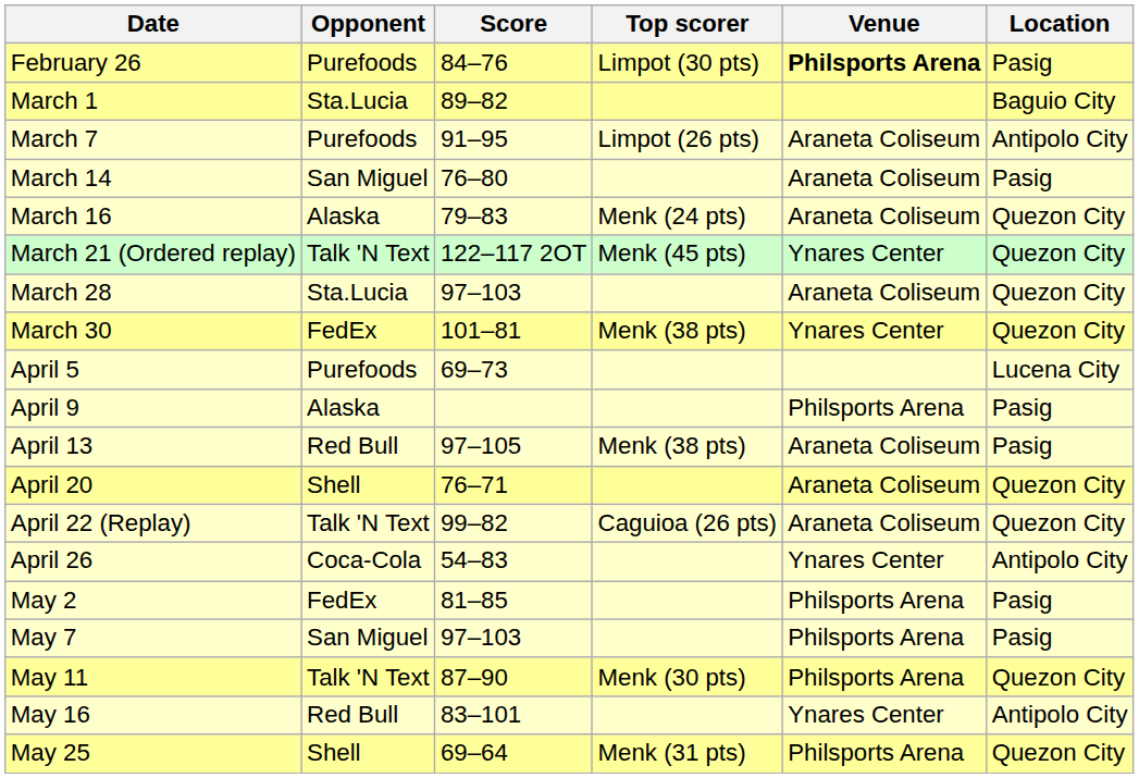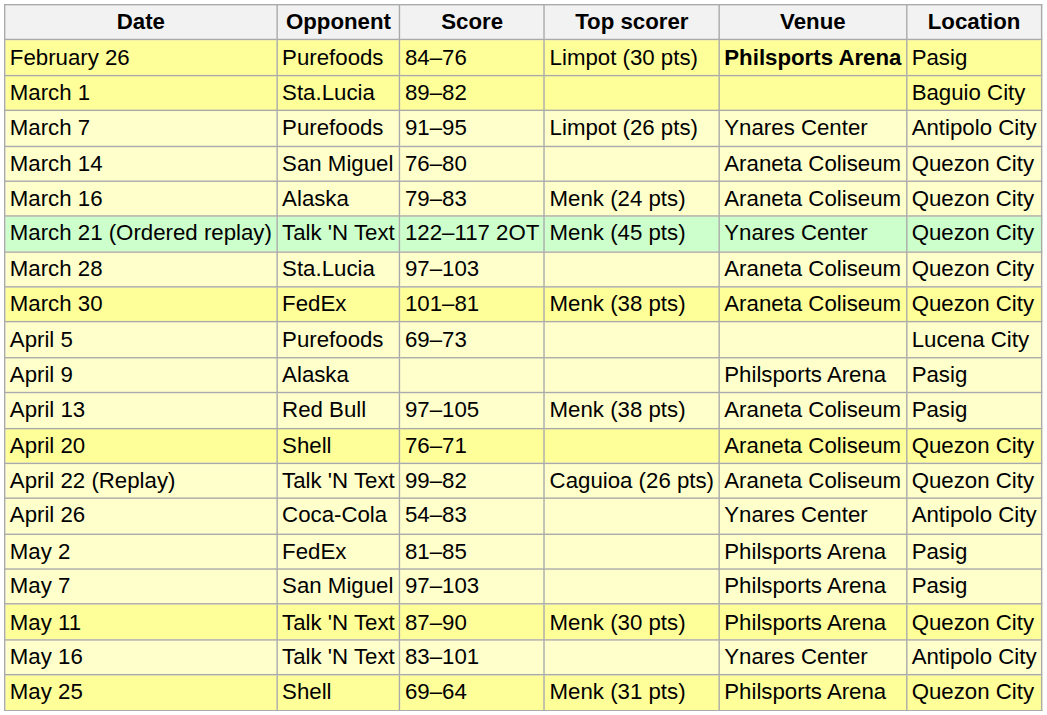March 7 | Venue: Araneta Coliseum -> Ynares Center
March 14 | Location: Pasig -> Quezon City
March 30 | Venue: Ynares Center -> Araneta Coliseum
May 16 | Opponent: Red Bull -> Talk 'N Text
